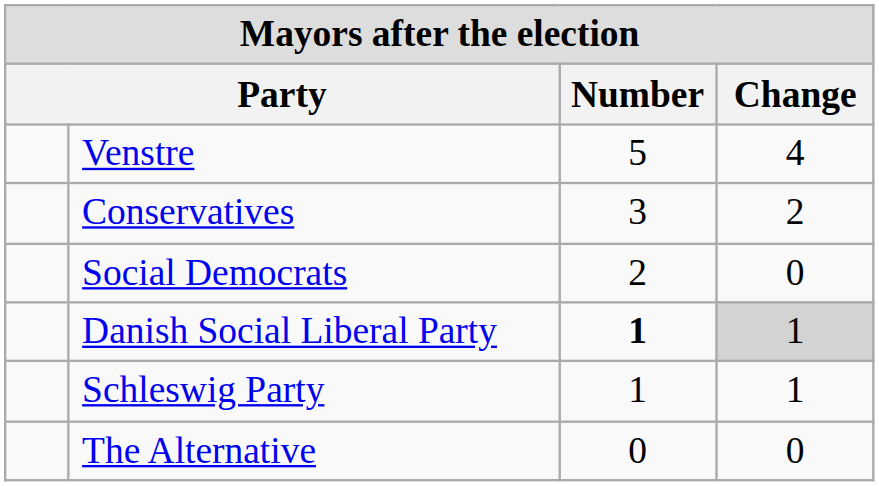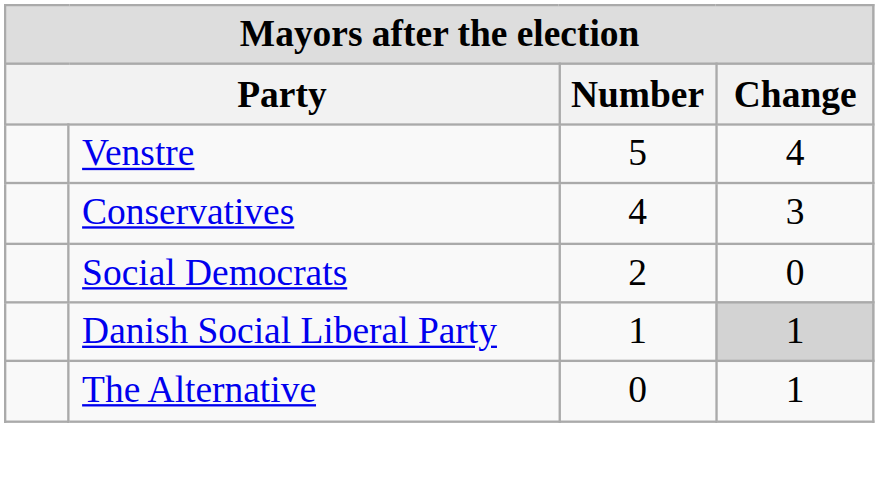Conservatives | Number: 3 -> 4
Conservatives | Change: 2 -> 3
Danish Social Liberal Party | Number: bold -> normal
- row: Schleswig Party | 1 | 1
The Alternative | Change: 0 -> 1
